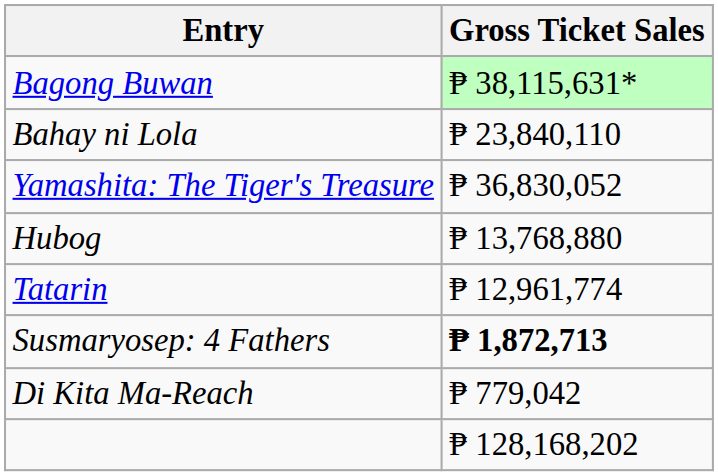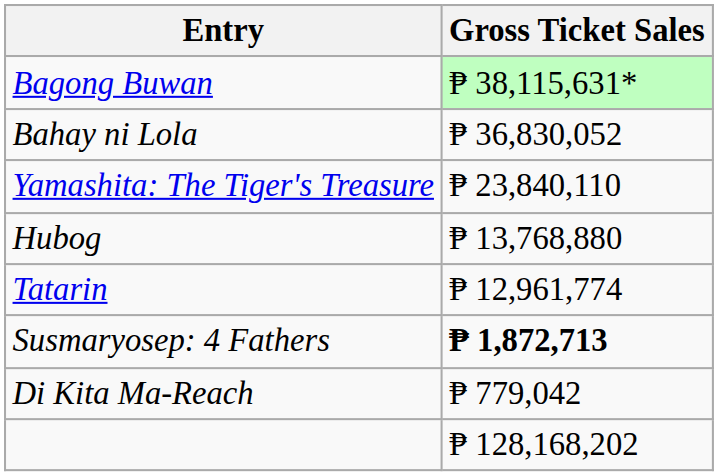Bahay ni Lola | Gross Ticket Sales: ₱ 23,840,110 -> ₱ 36,830,052
Yamashita: The Tiger's Treasure | Gross Ticket Sales: ₱ 36,830,052 -> ₱ 23,840,110
